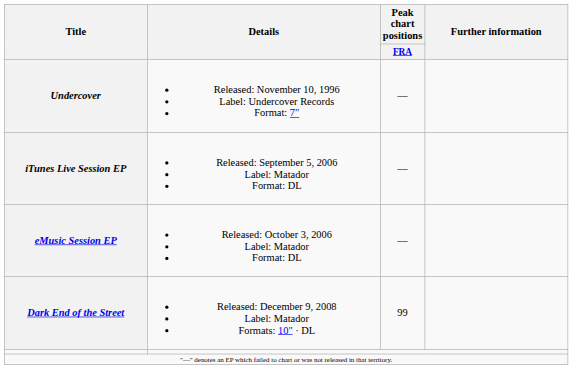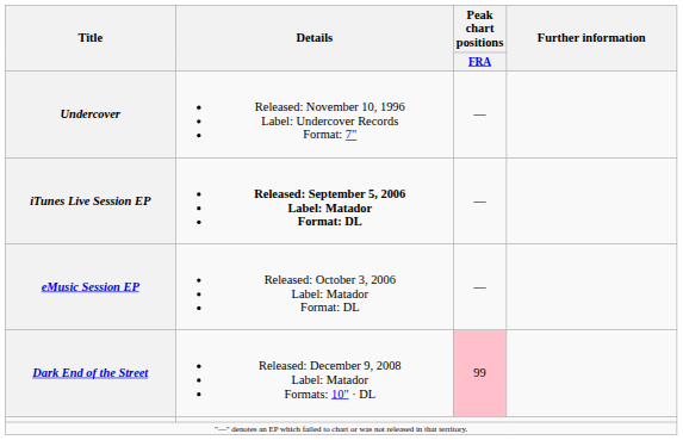iTunes Live Session EP | Details: normal -> bold
Dark End of the Street | Peak chart positions / FRA: no background -> pink background
